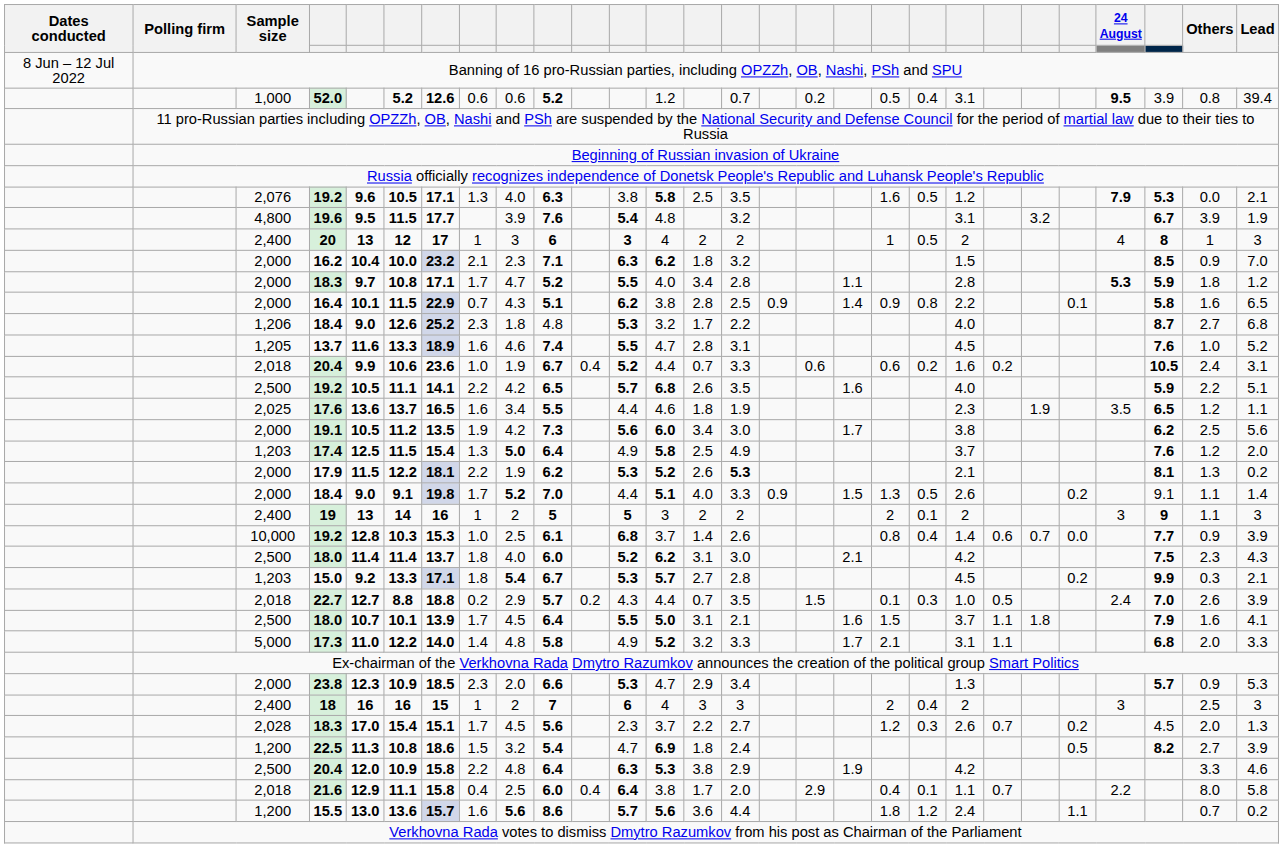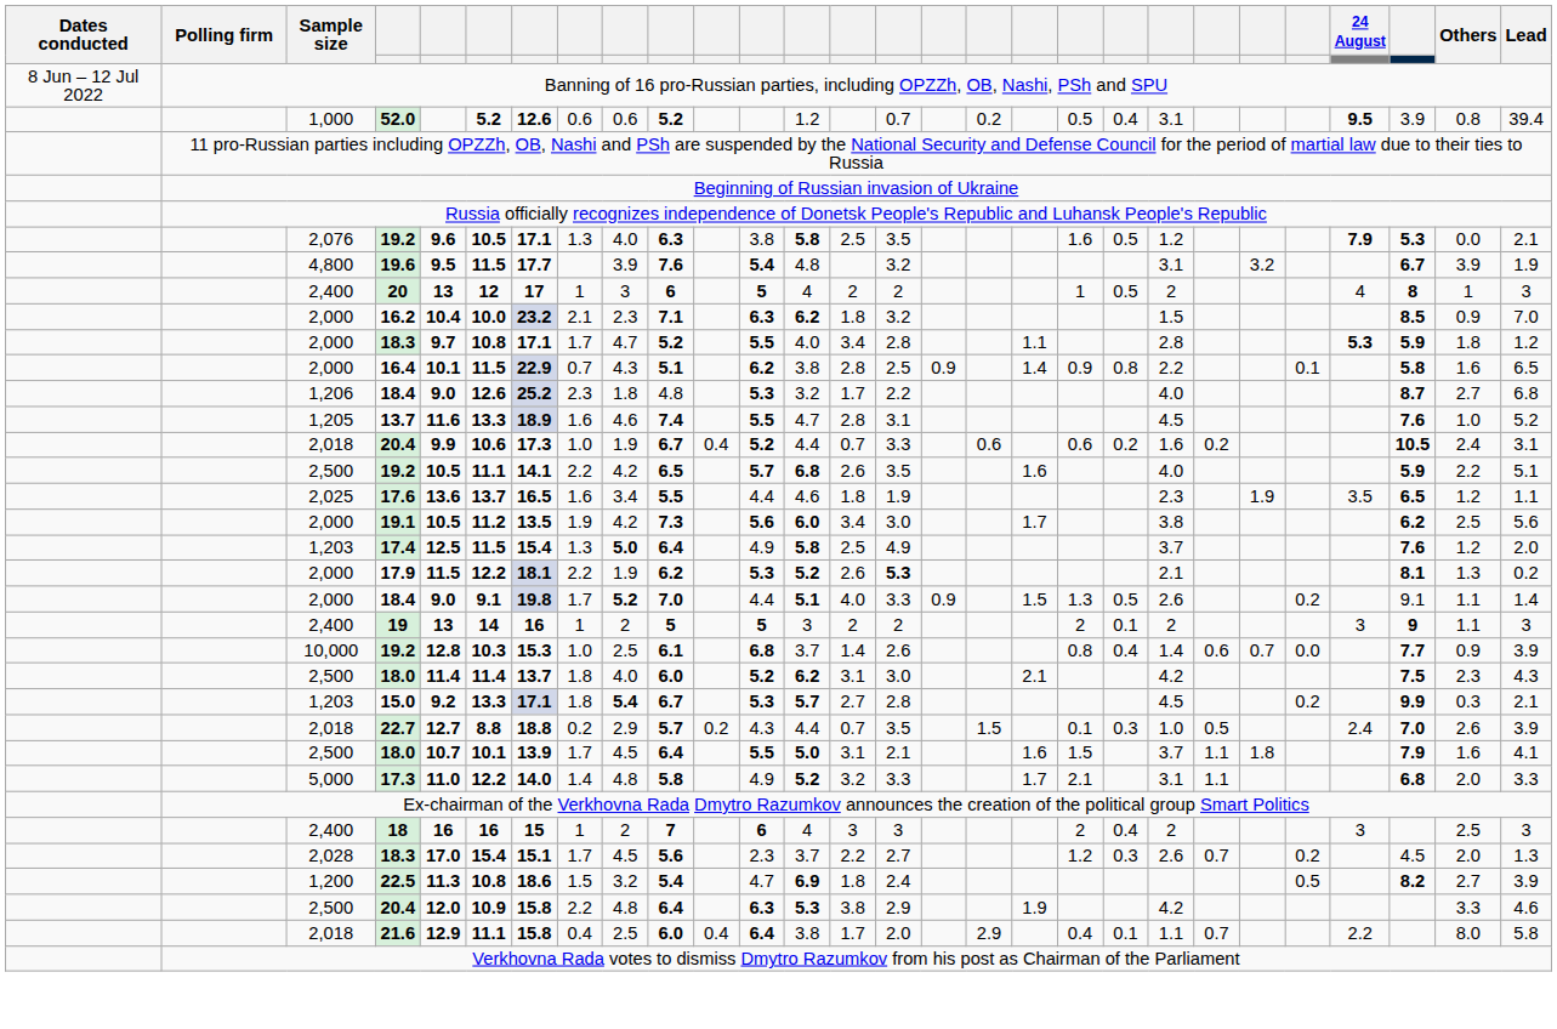20 | column 12: 3 -> 5
2,018 / 20.4 | column 7: 23.6 -> 17.3
- row: 2,000 | 23.8 | 12.3 | 10.9 | 18.5 | 2.3 | 2.0 | 6.6 | 5.3 | 4.7 | 2.9 | 3.4 | 1.3 | 5.7 | 0.9 | 5.3
- row: 1,200 | 15.5 | 13.0 | 13.6 | 15.7 | 1.6 | 5.6 | 8.6 | 5.7 | 5.6 | 3.6 | 4.4 | 1.8 | 1.2 | 2.4 | 1.1 | 0.7 | 0.2
